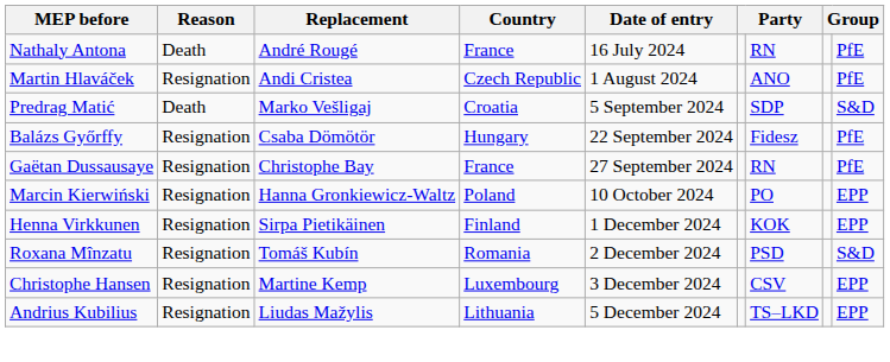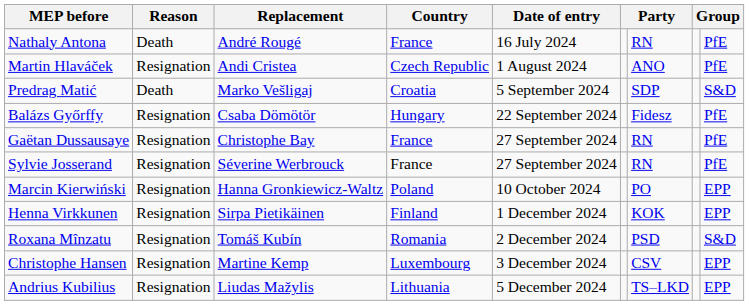+ row: Sylvie Josserand | Resignation | Séverine Werbrouck | France | 27 September 2024 | RN | PfE
